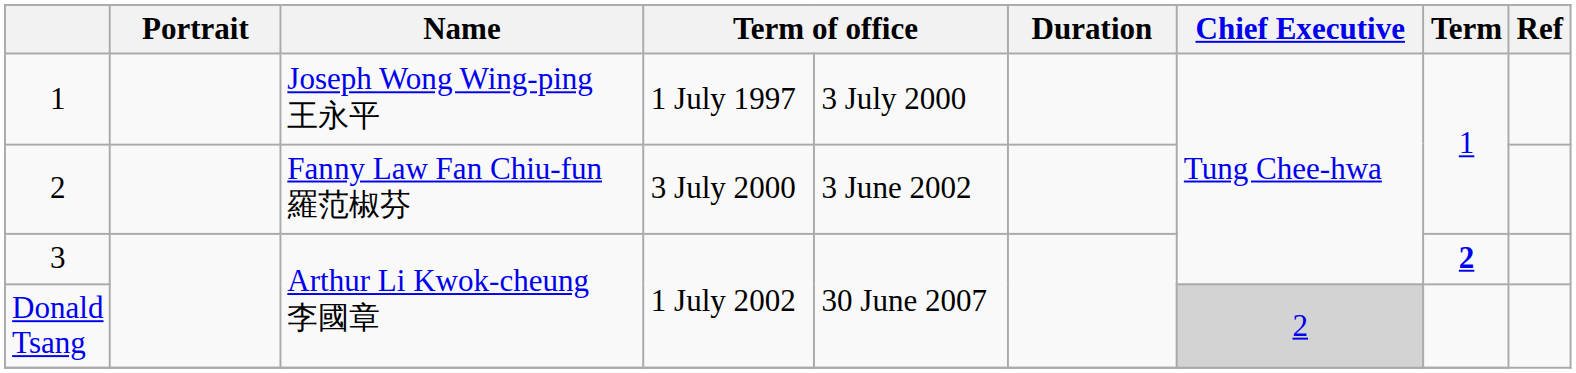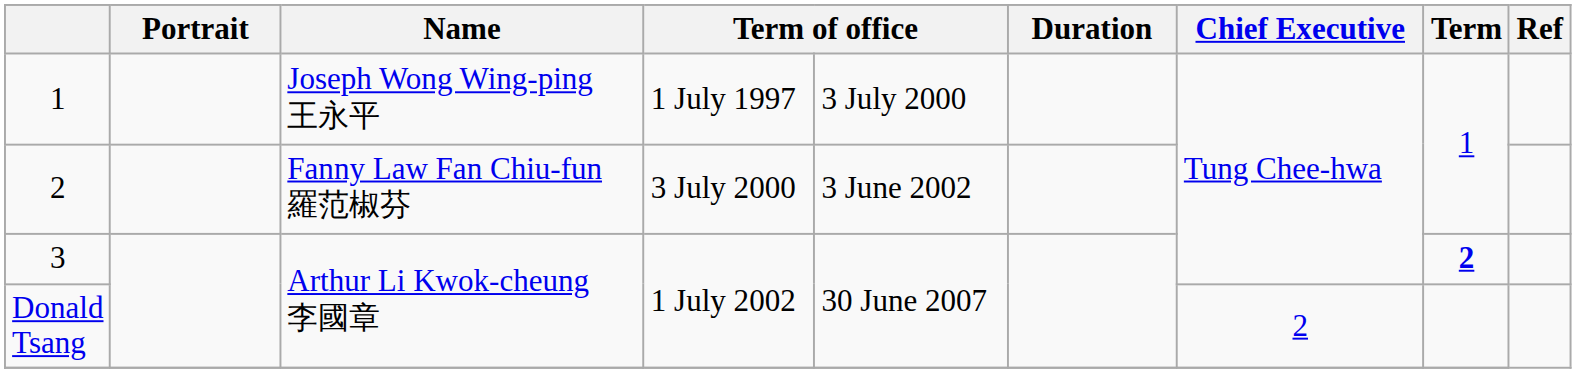Donald Tsang | Chief Executive: lightgrey background -> no background
